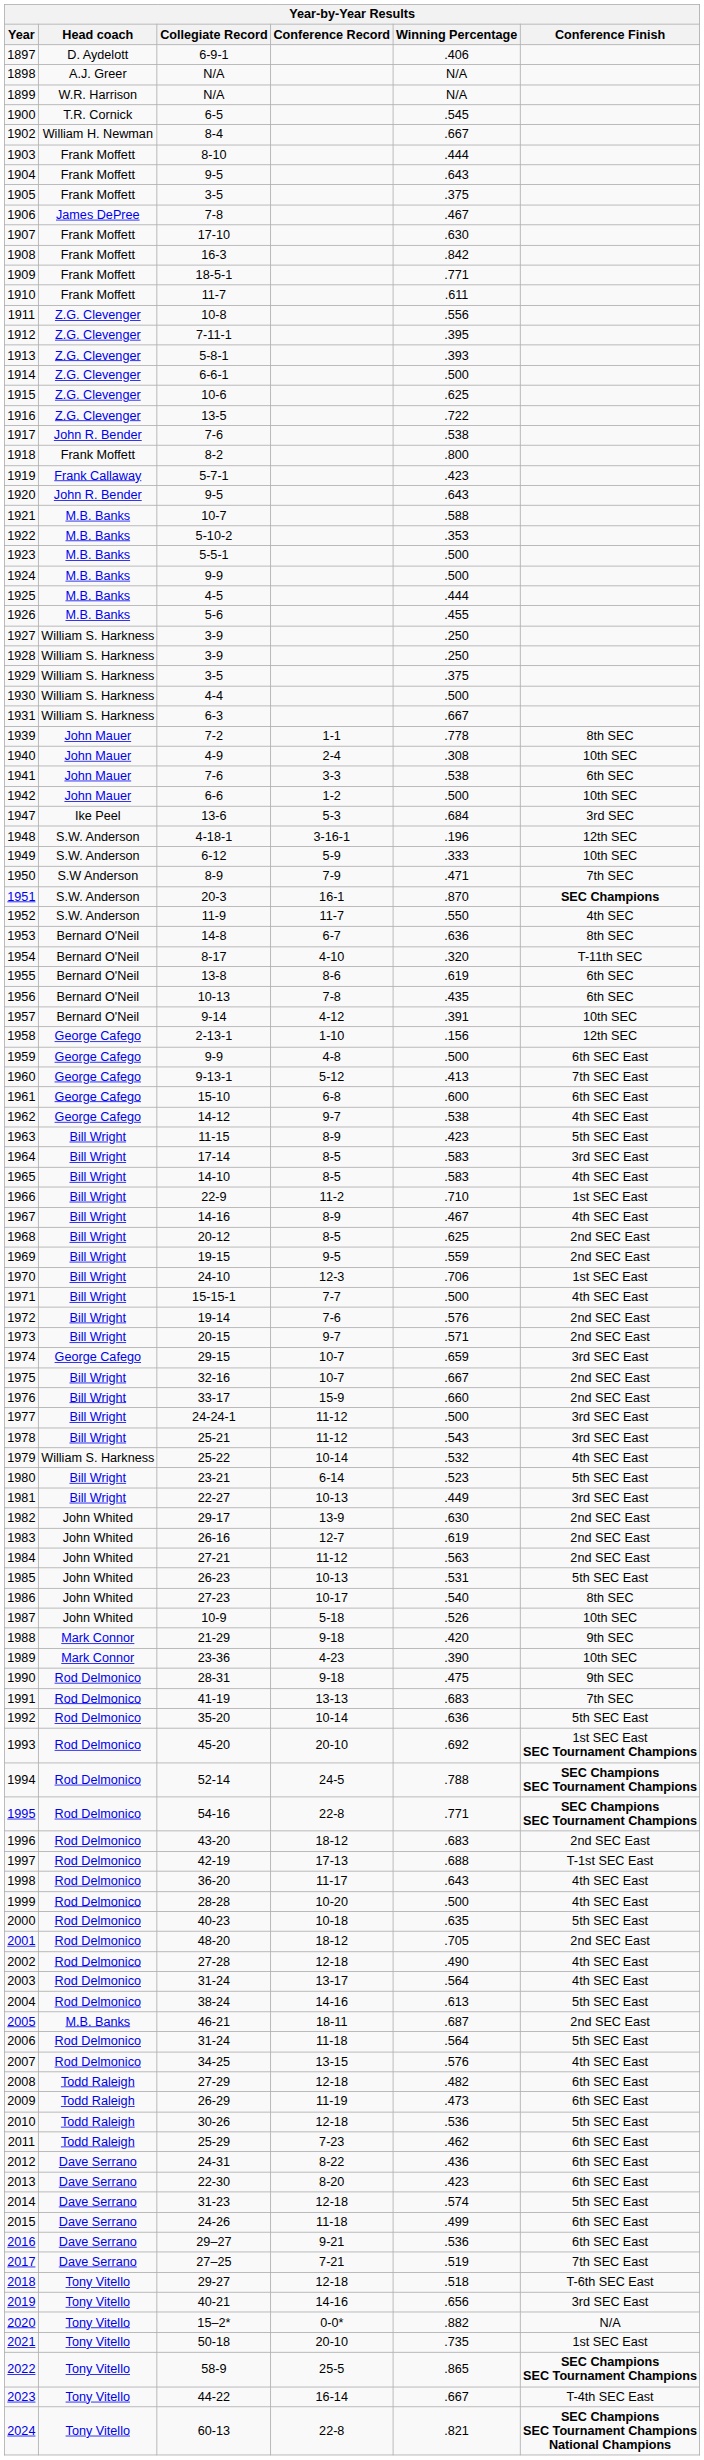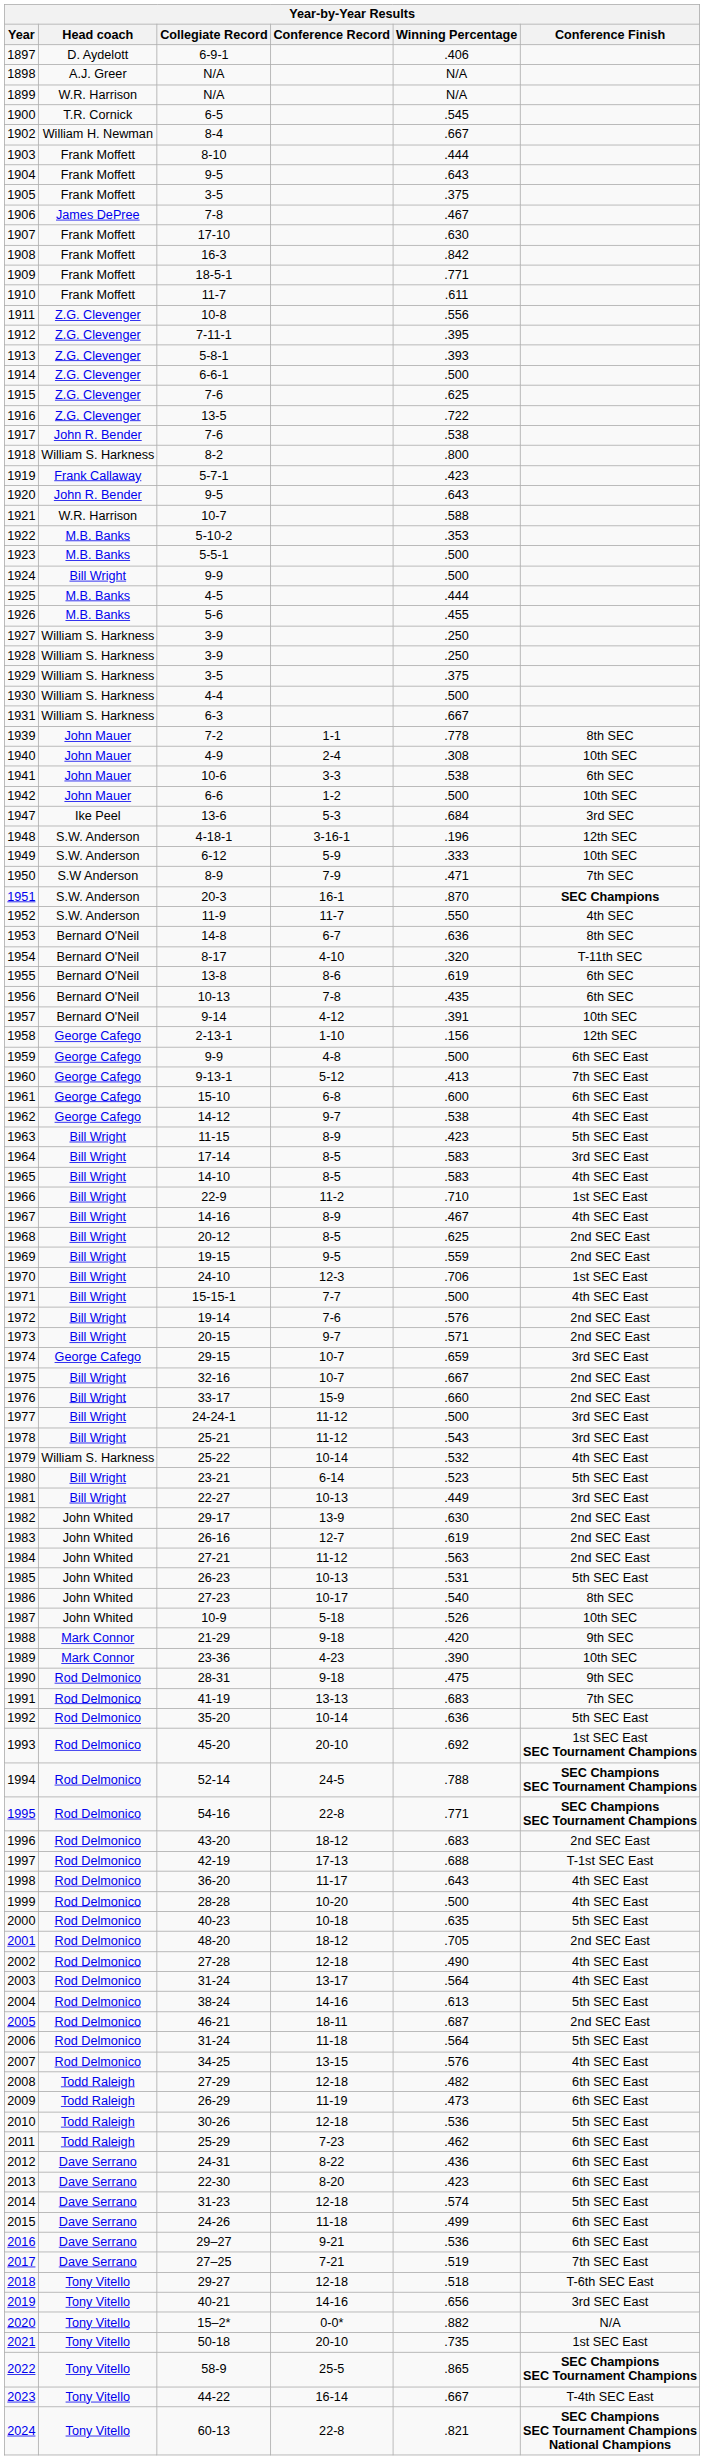1915 | Collegiate Record: 10-6 -> 7-6
1918 | Head coach: Frank Moffett -> William S. Harkness
1921 | Head coach: M.B. Banks -> W.R. Harrison
1924 | Head coach: M.B. Banks -> Bill Wright
1941 | Collegiate Record: 7-6 -> 10-6
2005 | Head coach: M.B. Banks -> Rod Delmonico
